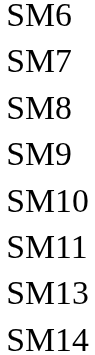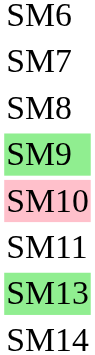SM9 | column 1: no background -> lightgreen background
SM10 | column 1: no background -> pink background
SM13 | column 1: no background -> lightgreen background
